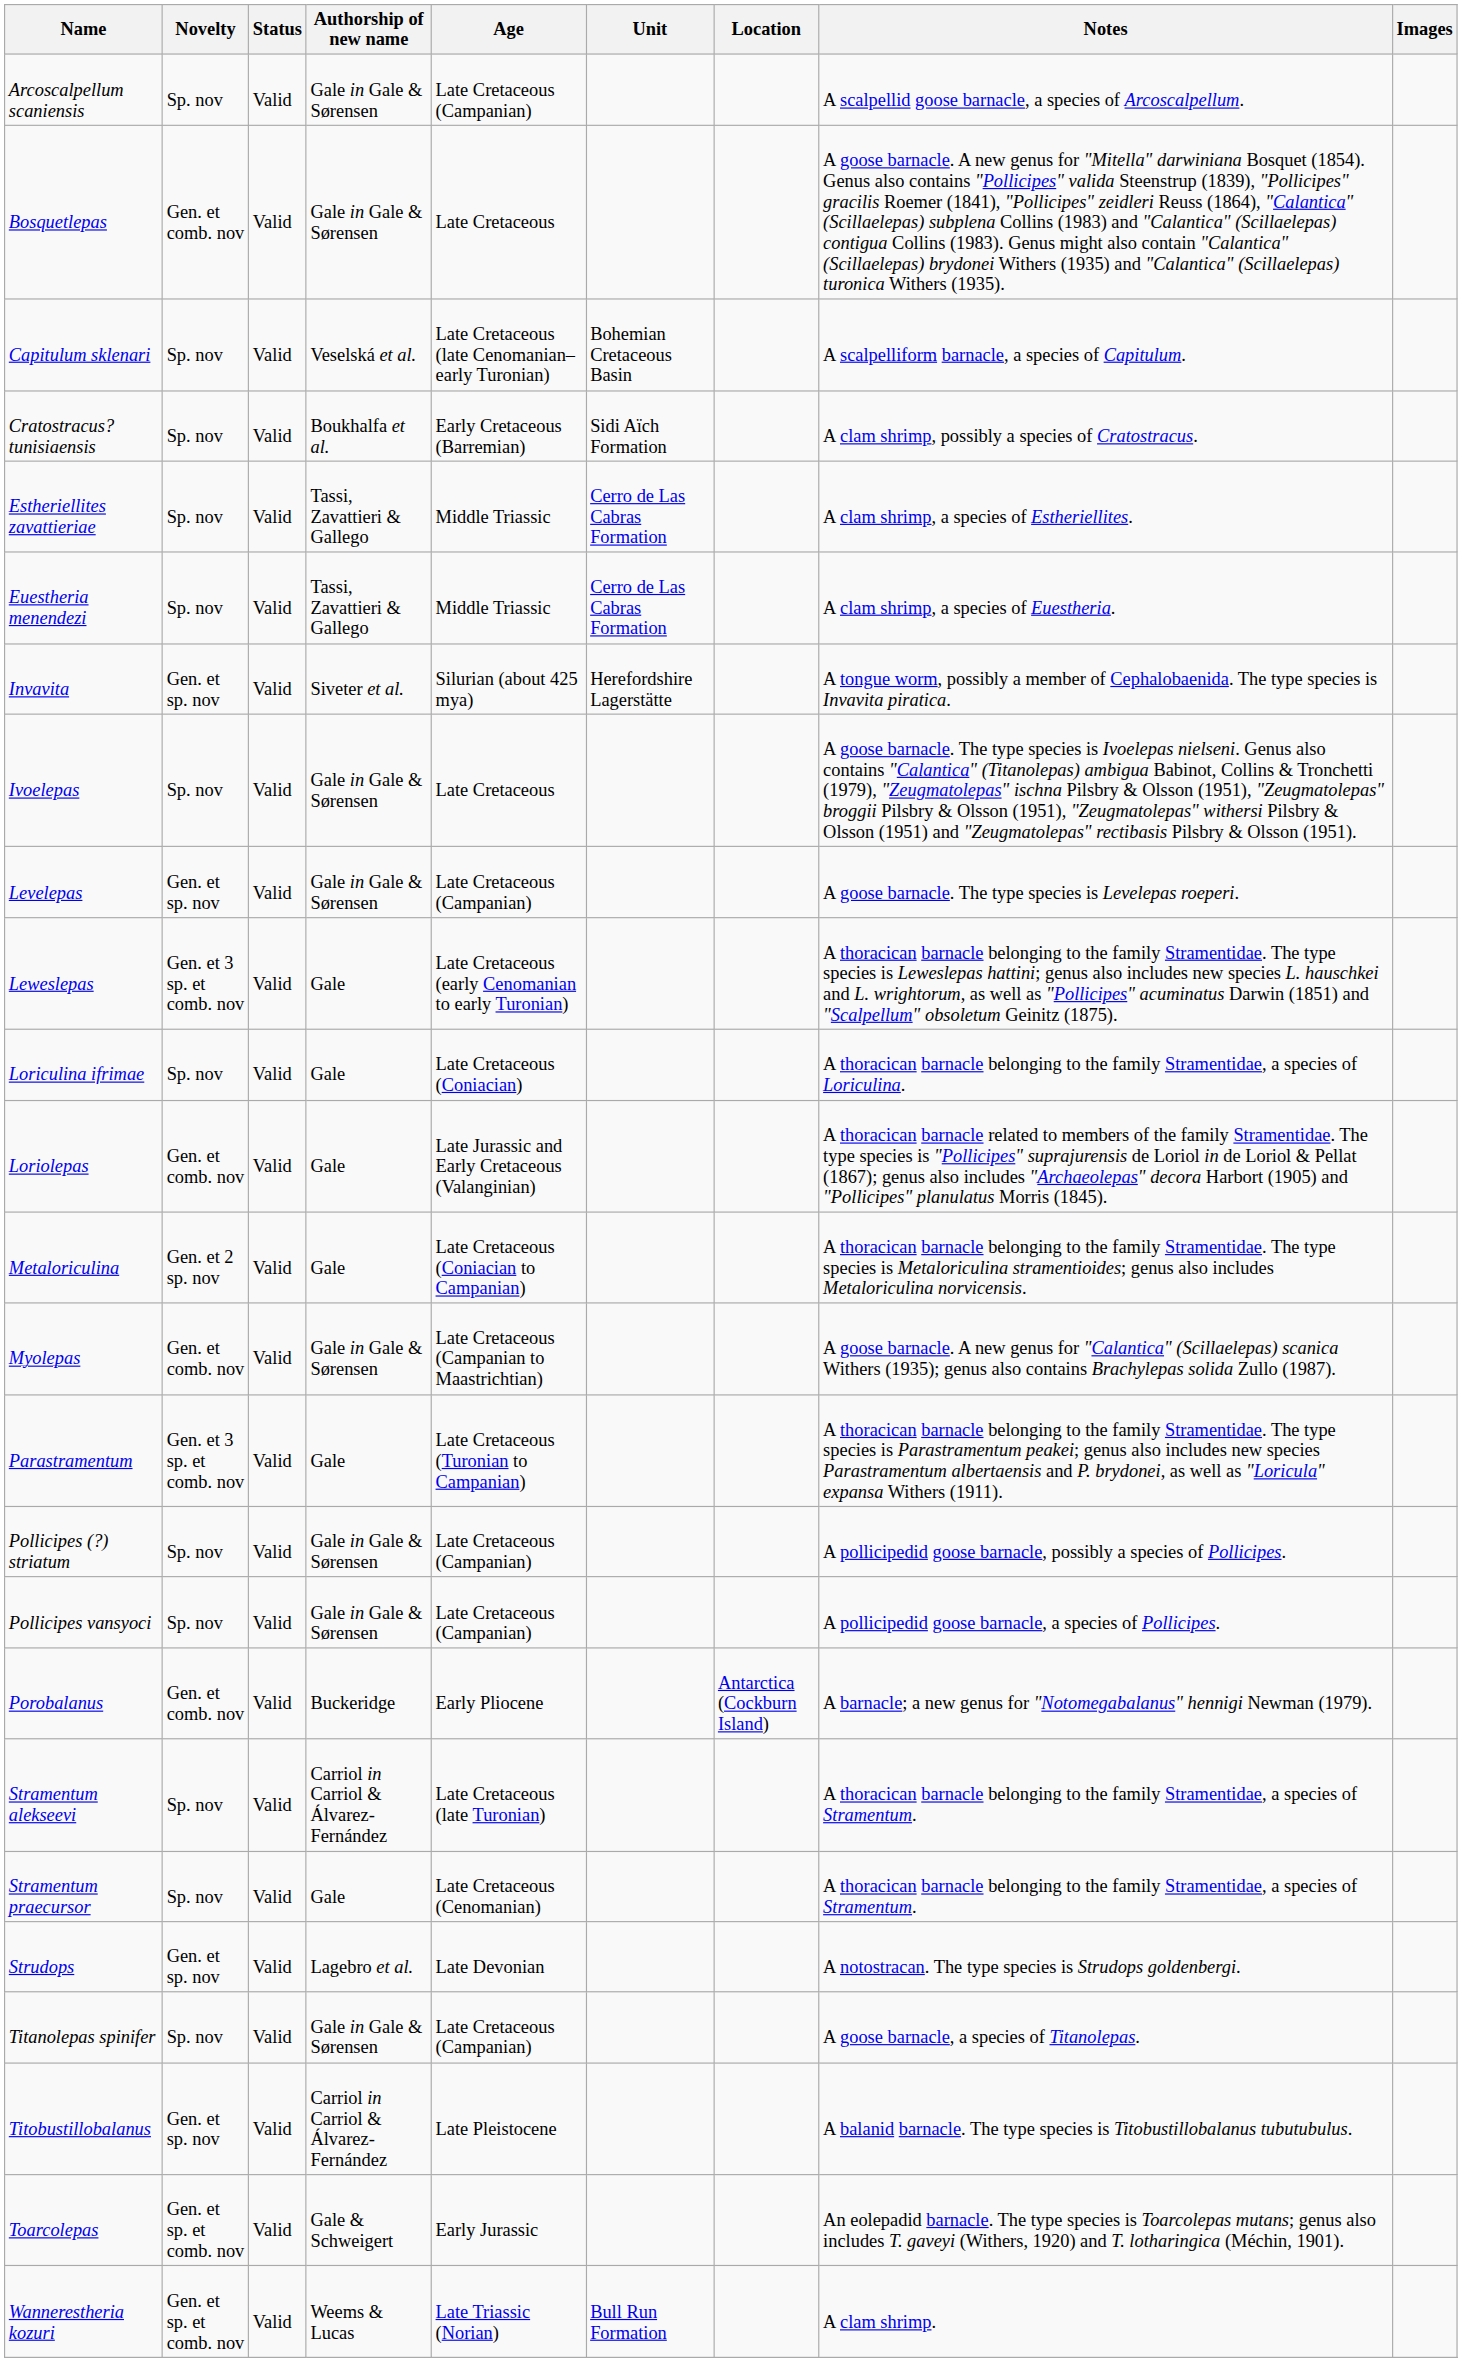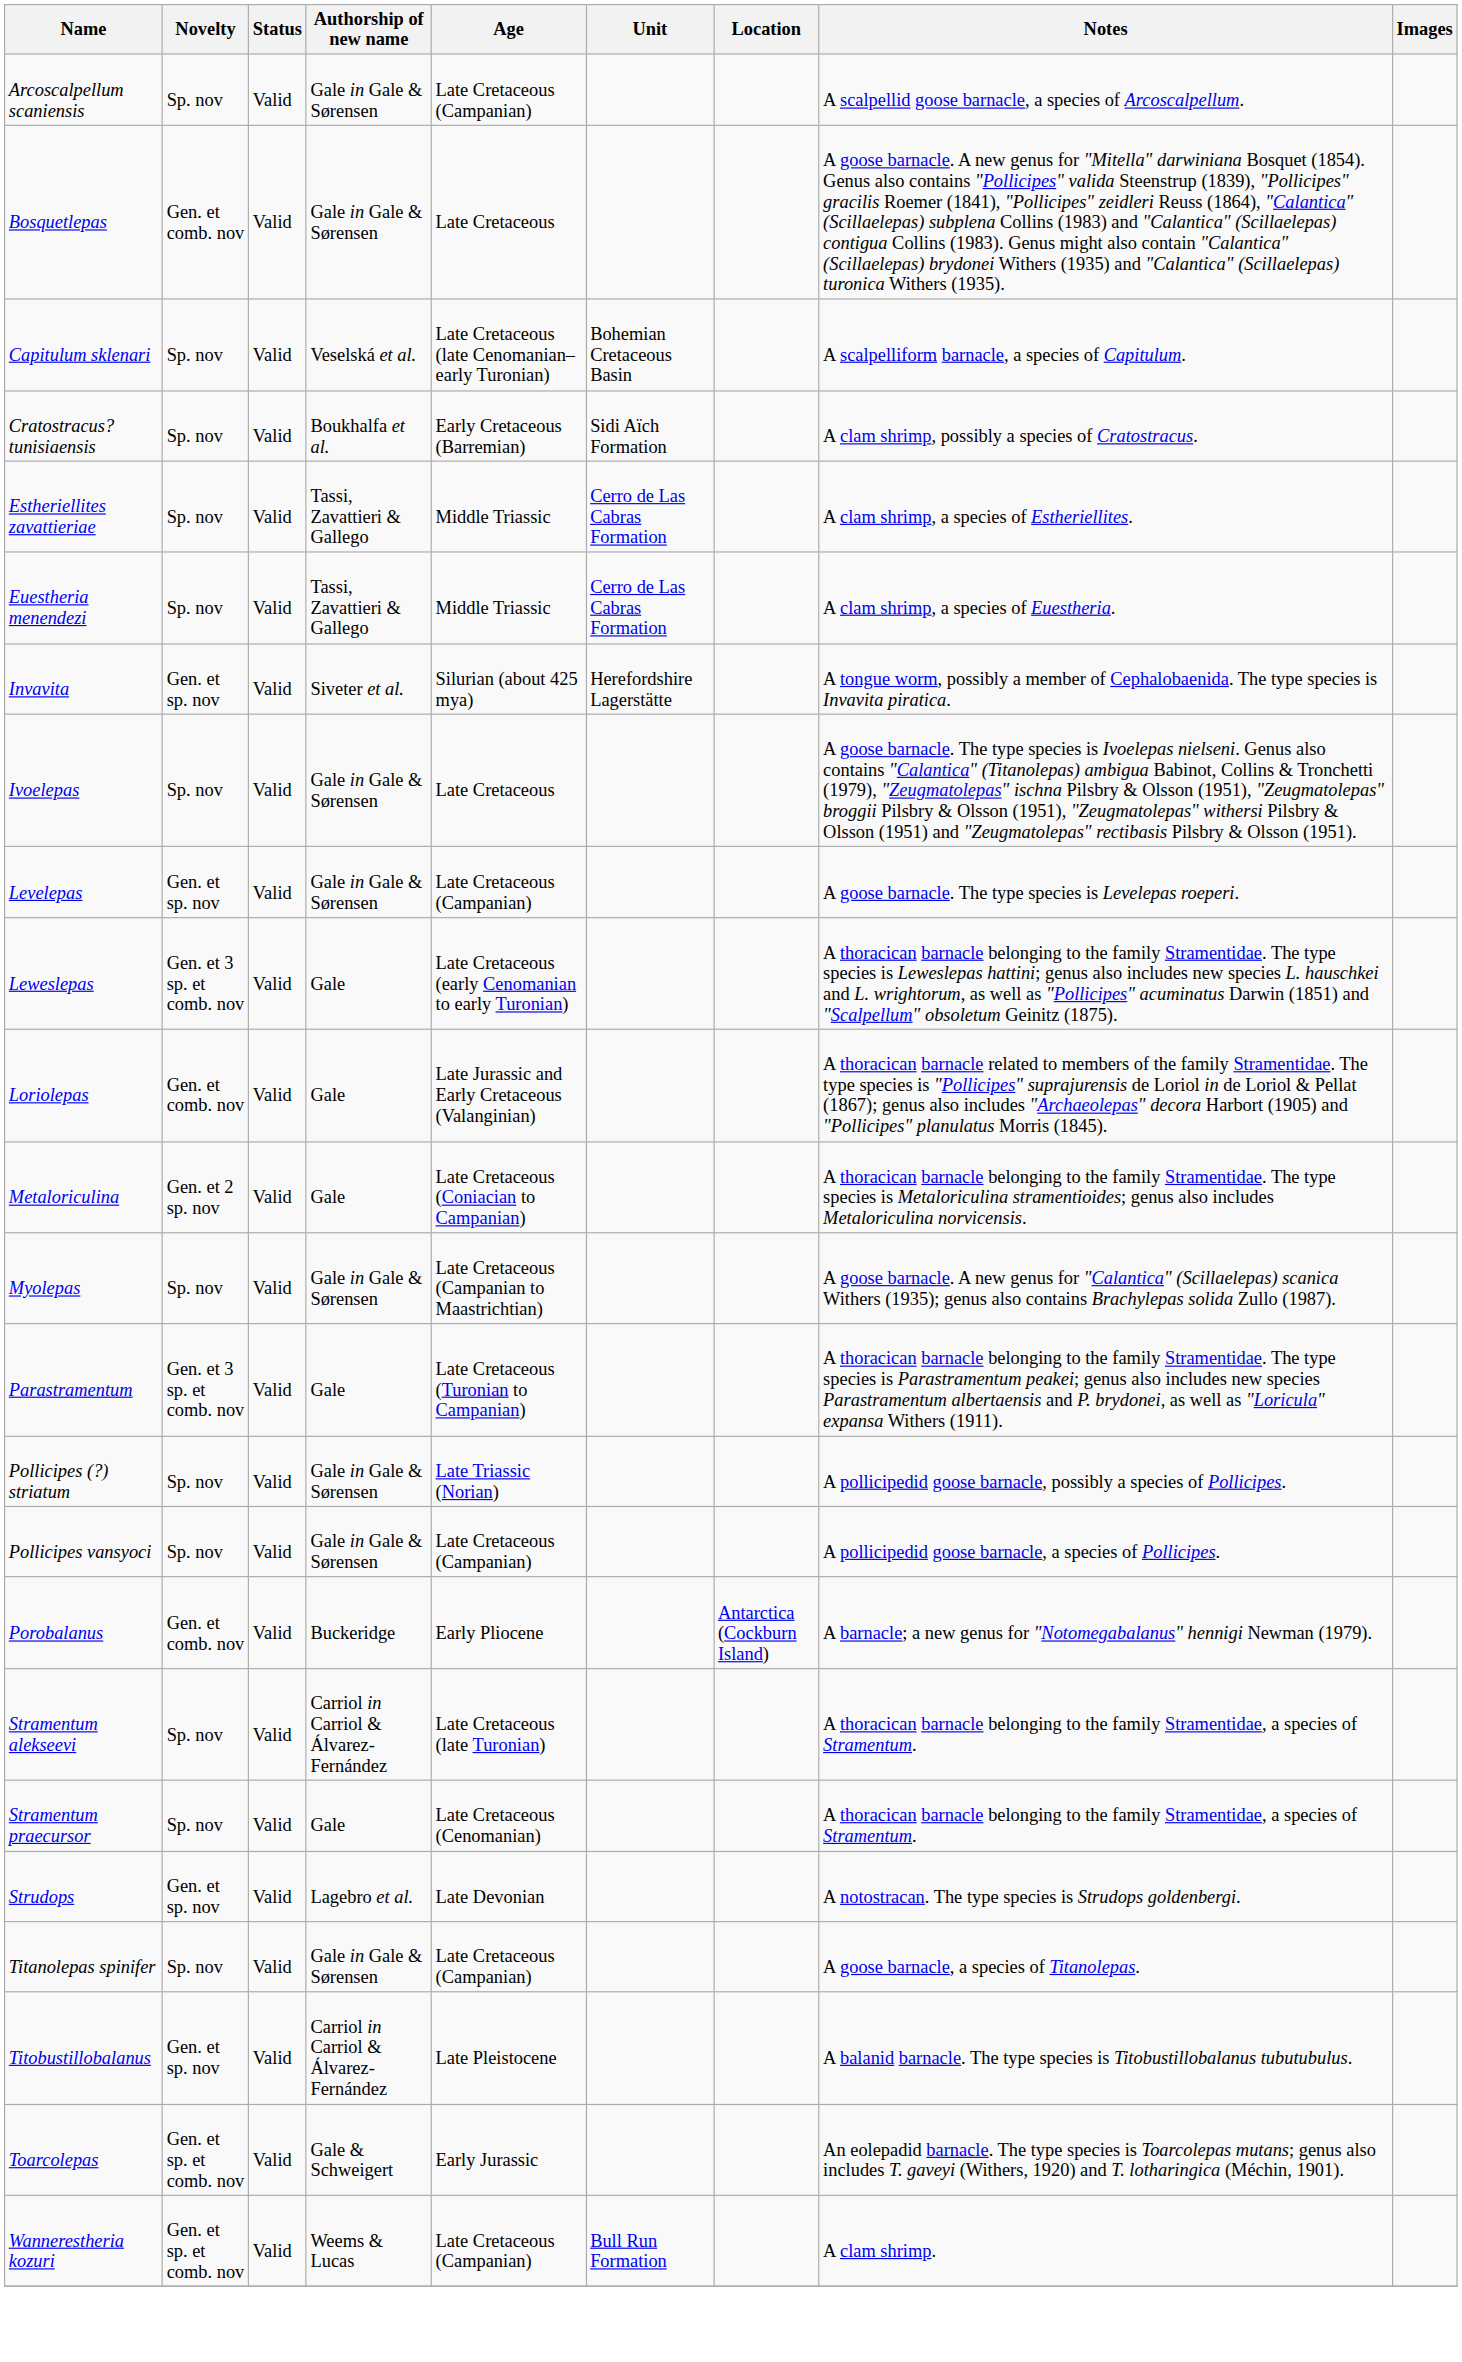- row: Loriculina ifrimae | Sp. nov | Valid | Gale | Late Cretaceous (Coniacian) | A thoracican barnacle belonging to the family Stramentidae, a species of Loriculina.
Myolepas | Novelty: Gen. et comb. nov -> Sp. nov
Pollicipes (?) striatum | Age: Late Cretaceous (Campanian) -> Late Triassic (Norian)
Wannerestheria kozuri | Age: Late Triassic (Norian) -> Late Cretaceous (Campanian)
